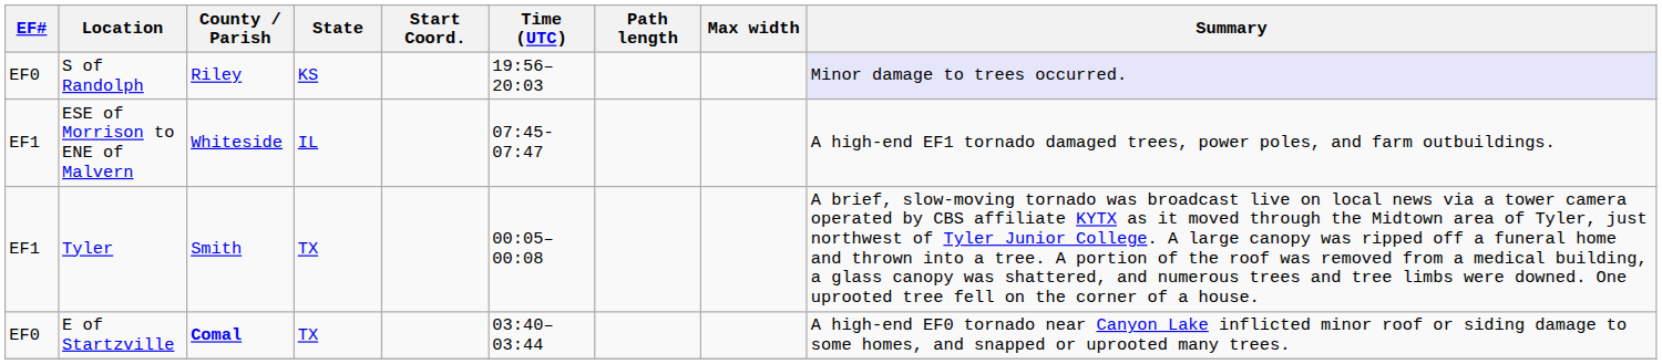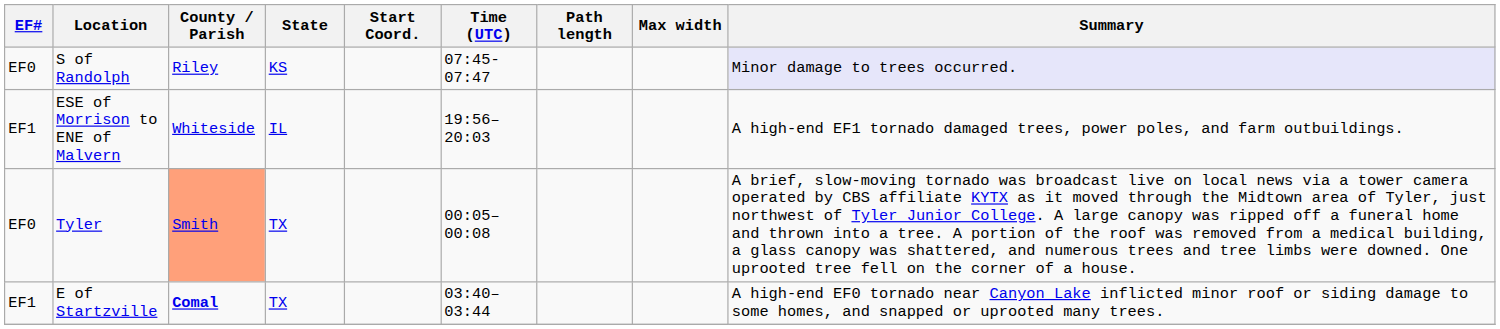S of Randolph | Time (UTC): 19:56–20:03 -> 07:45-07:47
ESE of Morrison to ENE of Malvern | Time (UTC): 07:45-07:47 -> 19:56–20:03
Tyler | EF#: EF1 -> EF0
Tyler | County / Parish: no background -> lightsalmon background
E of Startzville | EF#: EF0 -> EF1
